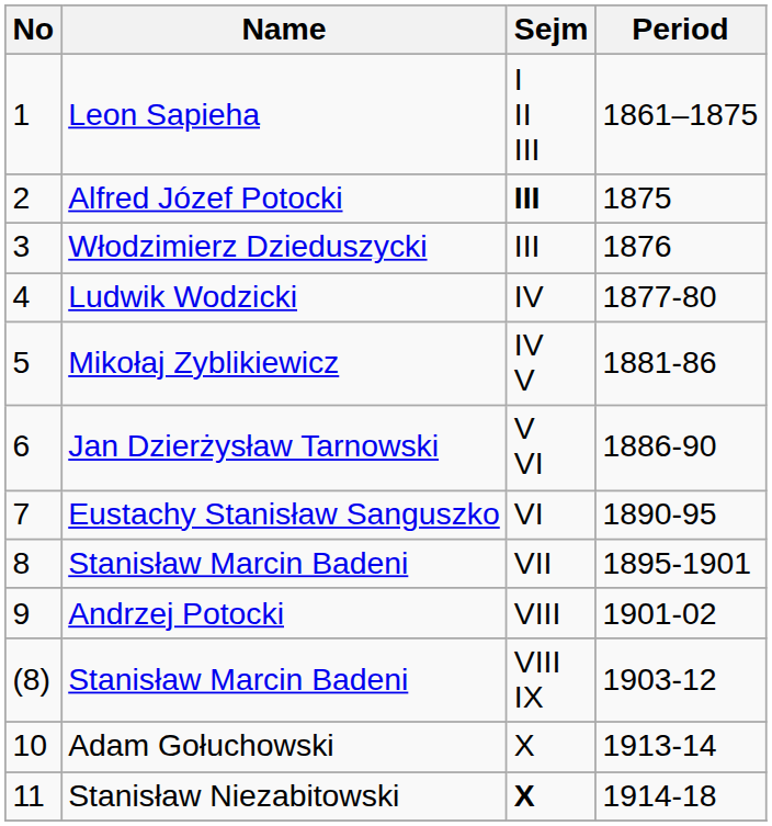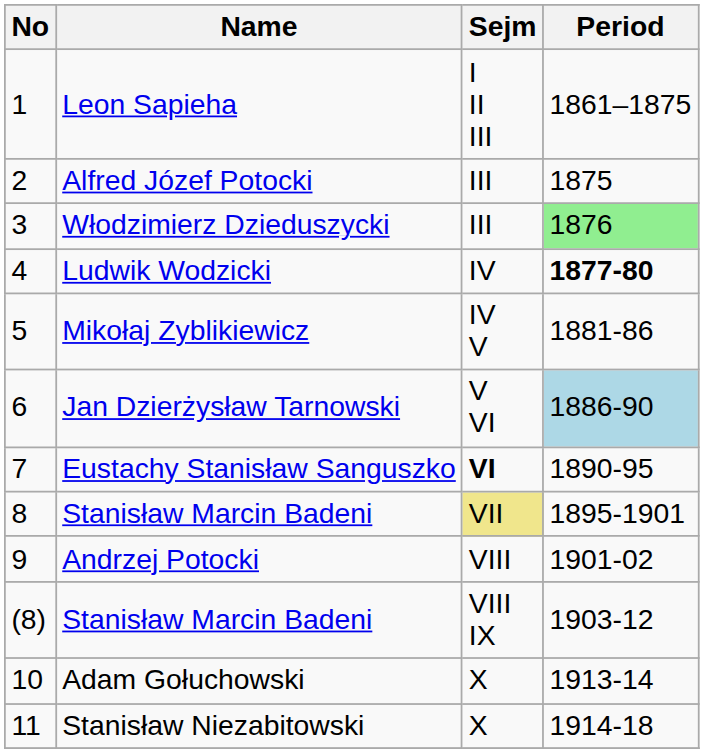Alfred Józef Potocki | Sejm: bold -> normal
Włodzimierz Dzieduszycki | Period: no background -> lightgreen background
Ludwik Wodzicki | Period: normal -> bold
Jan Dzierżysław Tarnowski | Period: no background -> lightblue background
Eustachy Stanisław Sanguszko | Sejm: normal -> bold
8 / Stanisław Marcin Badeni | Sejm: no background -> khaki background
Stanisław Niezabitowski | Sejm: bold -> normal
